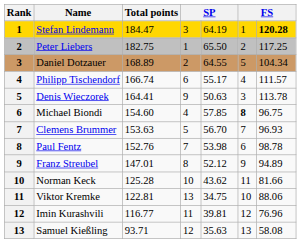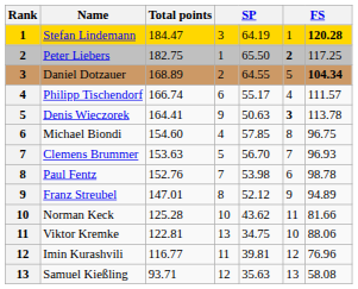Peter Liebers | column 6: normal -> bold
Daniel Dotzauer | column 7: normal -> bold
Denis Wieczorek | column 6: normal -> bold
Michael Biondi | column 6: bold -> normal
